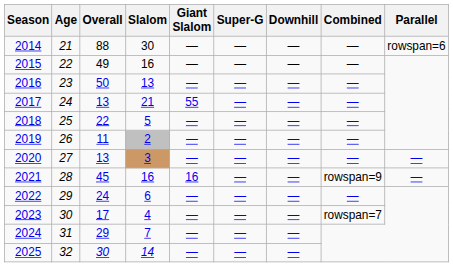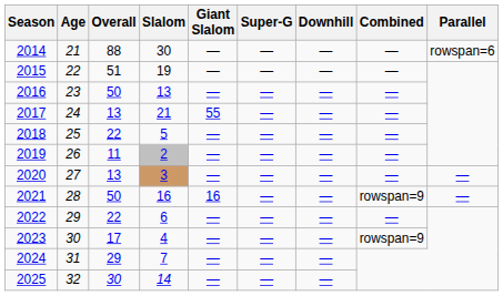2015 | Overall: 49 -> 51
2015 | Slalom: 16 -> 19
2021 | Overall: 45 -> 50
2022 | Overall: 24 -> 22
2023 | Combined: rowspan=7 -> rowspan=9
